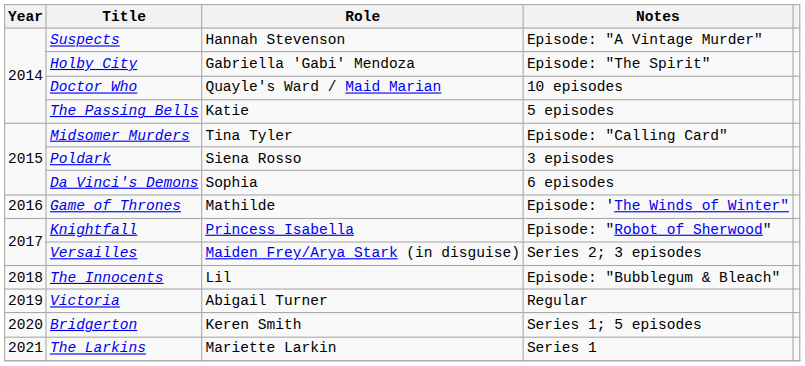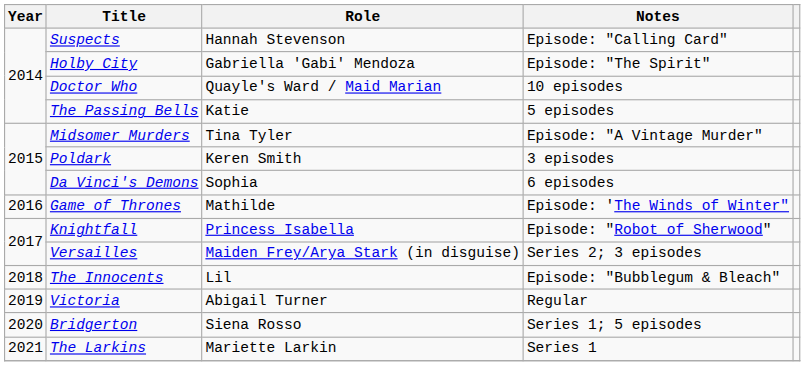Suspects | Notes: Episode: "A Vintage Murder" -> Episode: "Calling Card"
Midsomer Murders | Notes: Episode: "Calling Card" -> Episode: "A Vintage Murder"
Poldark | Role: Siena Rosso -> Keren Smith
Bridgerton | Role: Keren Smith -> Siena Rosso
